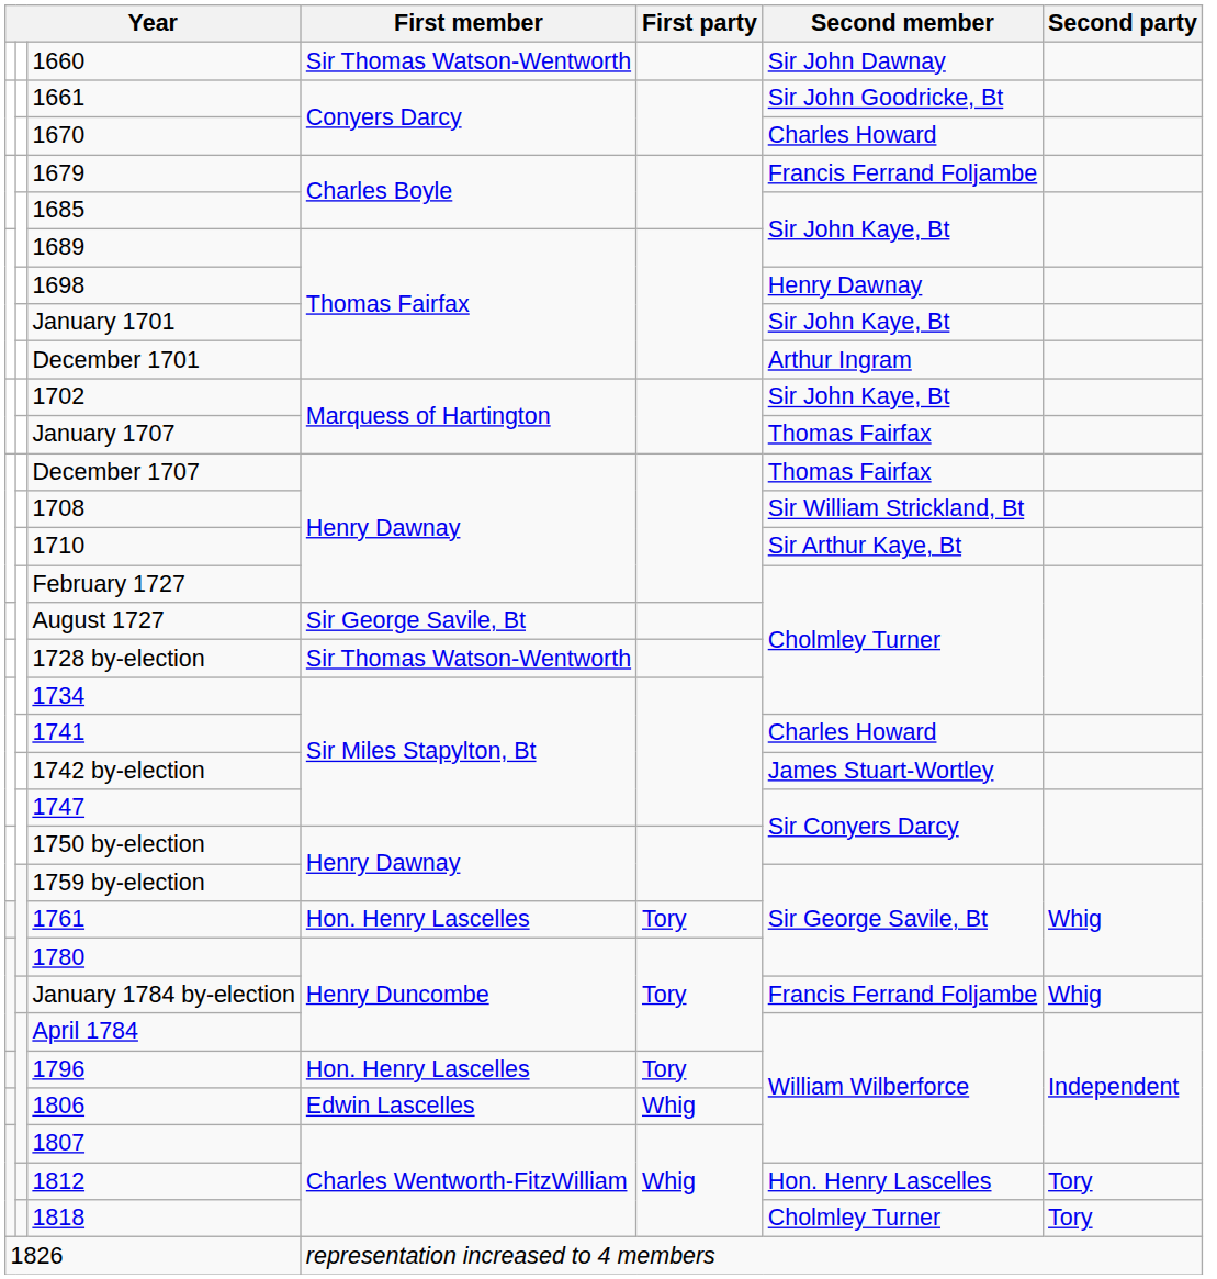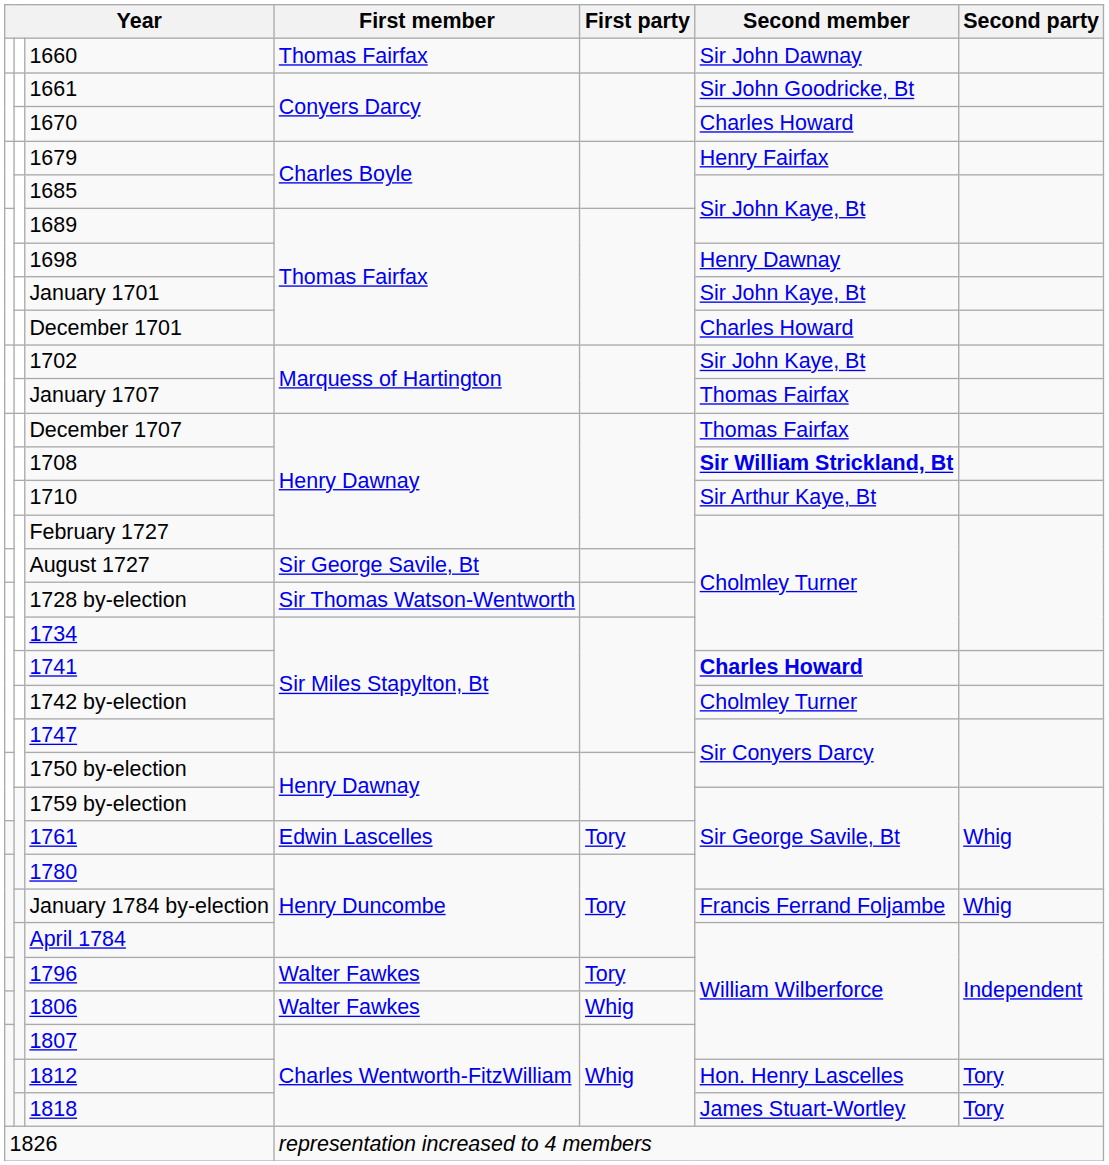1660 | First member: Sir Thomas Watson-Wentworth -> Thomas Fairfax
1679 | Second member: Francis Ferrand Foljambe -> Henry Fairfax
December 1701 | Second member: Arthur Ingram -> Charles Howard
1708 | Second member: normal -> bold
1741 | Second member: normal -> bold
1742 by-election | Second member: James Stuart-Wortley -> Cholmley Turner
1761 | First member: Hon. Henry Lascelles -> Edwin Lascelles
1796 | First member: Hon. Henry Lascelles -> Walter Fawkes
1806 | First member: Edwin Lascelles -> Walter Fawkes
1818 | Second member: Cholmley Turner -> James Stuart-Wortley
